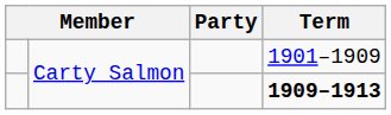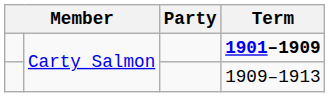1901–1909 | Term: normal -> bold
1909–1913 | Term: bold -> normal
